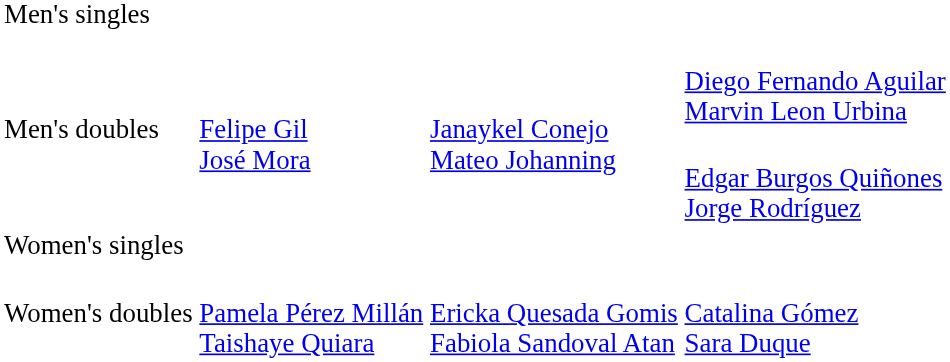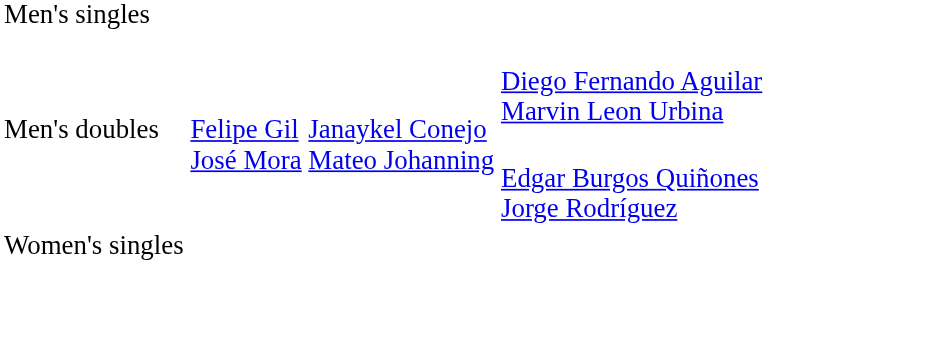- row: Women's doubles | Pamela Pérez Millán Taishaye Quiara | Ericka Quesada Gomis Fabiola Sandoval Atan | Catalina Gómez Sara Duque
